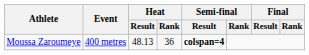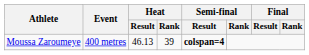Moussa Zaroumeye | Heat / Result: 48.13 -> 46.13
Moussa Zaroumeye | Heat / Rank: 36 -> 39
